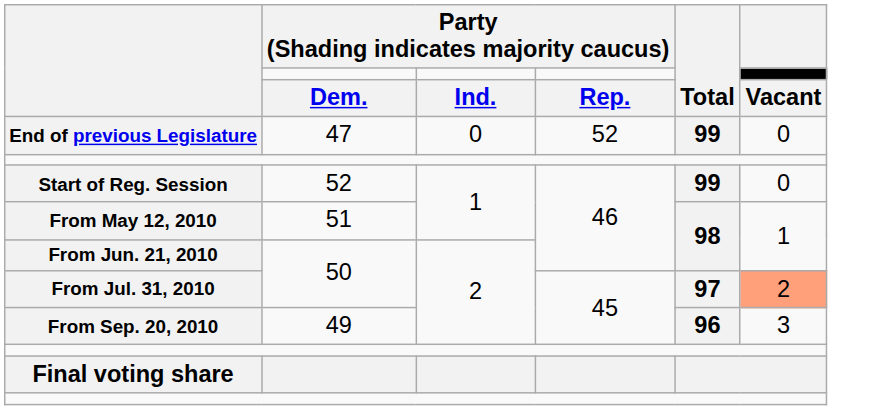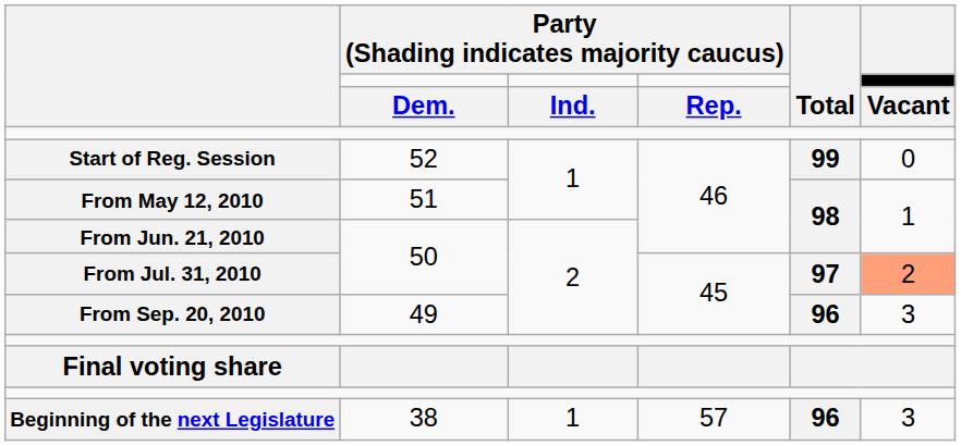- row: End of previous Legislature | 47 | 0 | 52 | 99 | 0
+ row: Beginning of the next Legislature | 38 | 1 | 57 | 96 | 3
